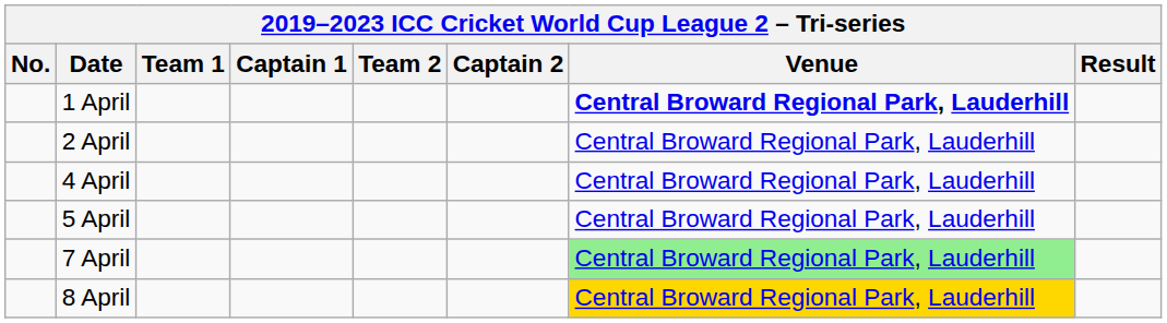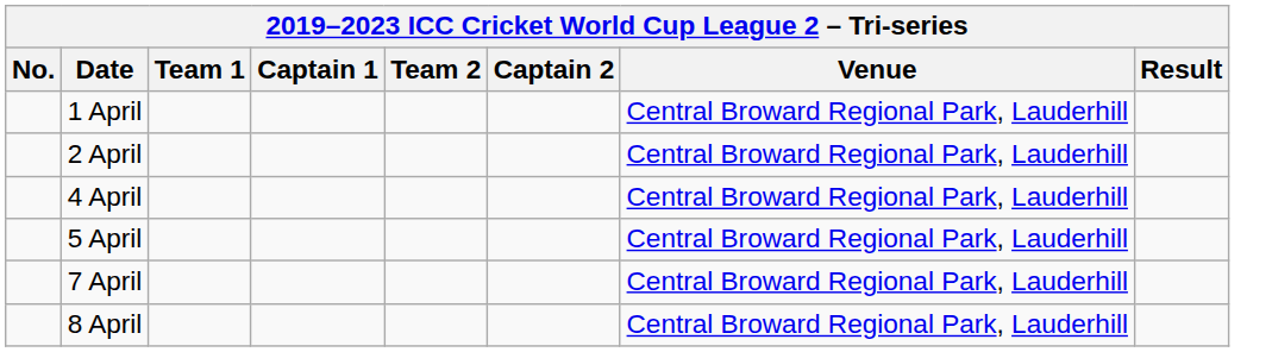1 April | Venue: bold -> normal
7 April | Venue: lightgreen background -> no background
8 April | Venue: gold background -> no background
